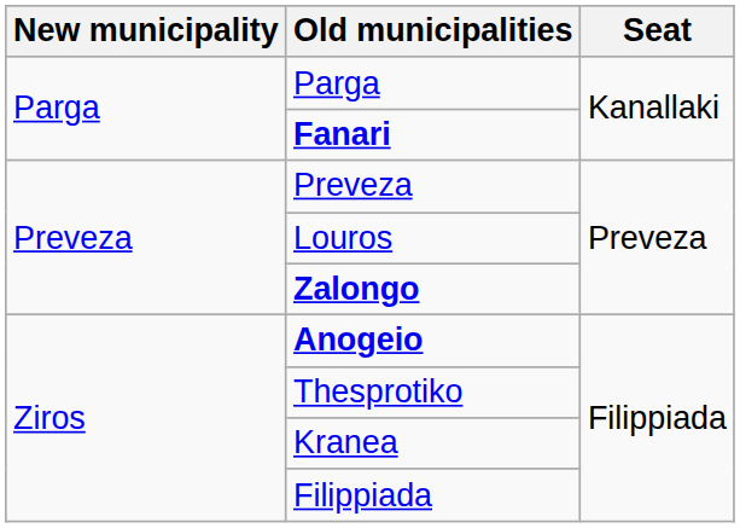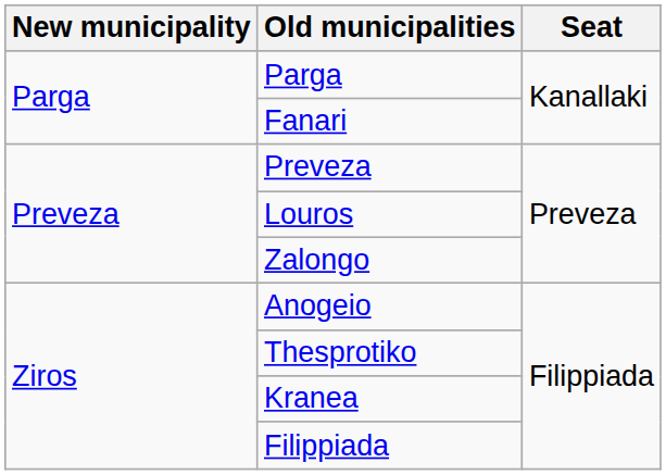Fanari | Old municipalities: bold -> normal
Zalongo | Old municipalities: bold -> normal
Anogeio | Old municipalities: bold -> normal
